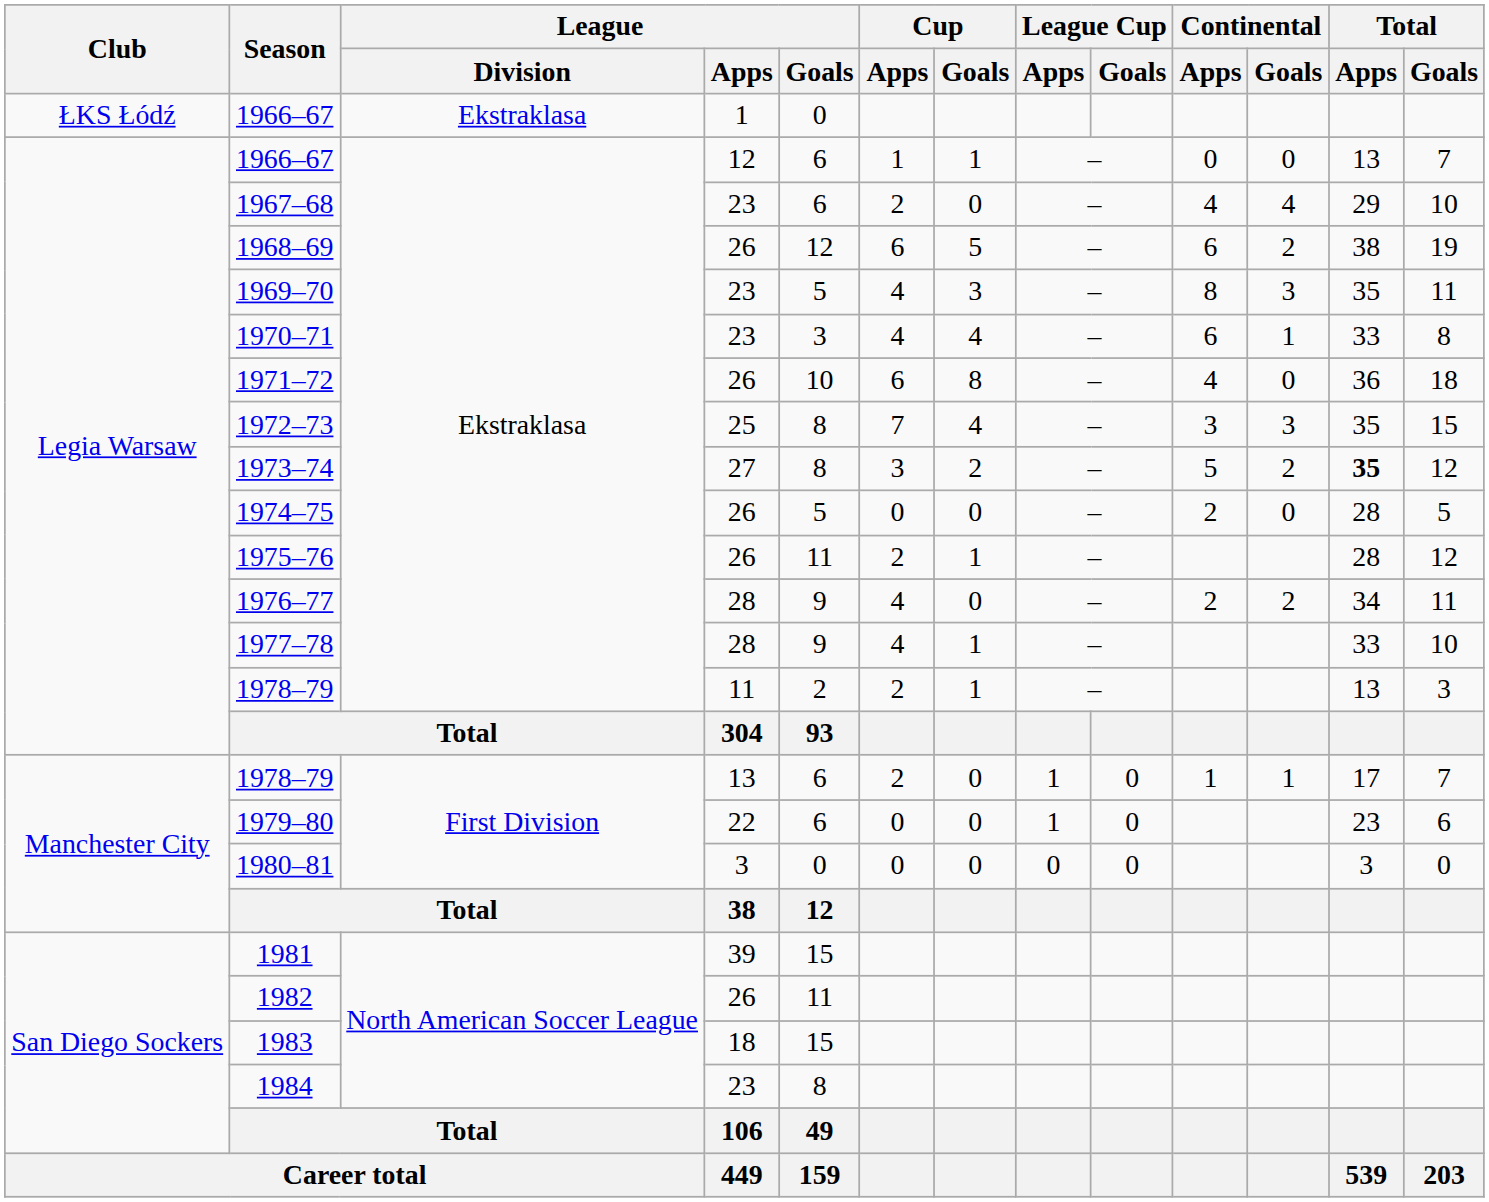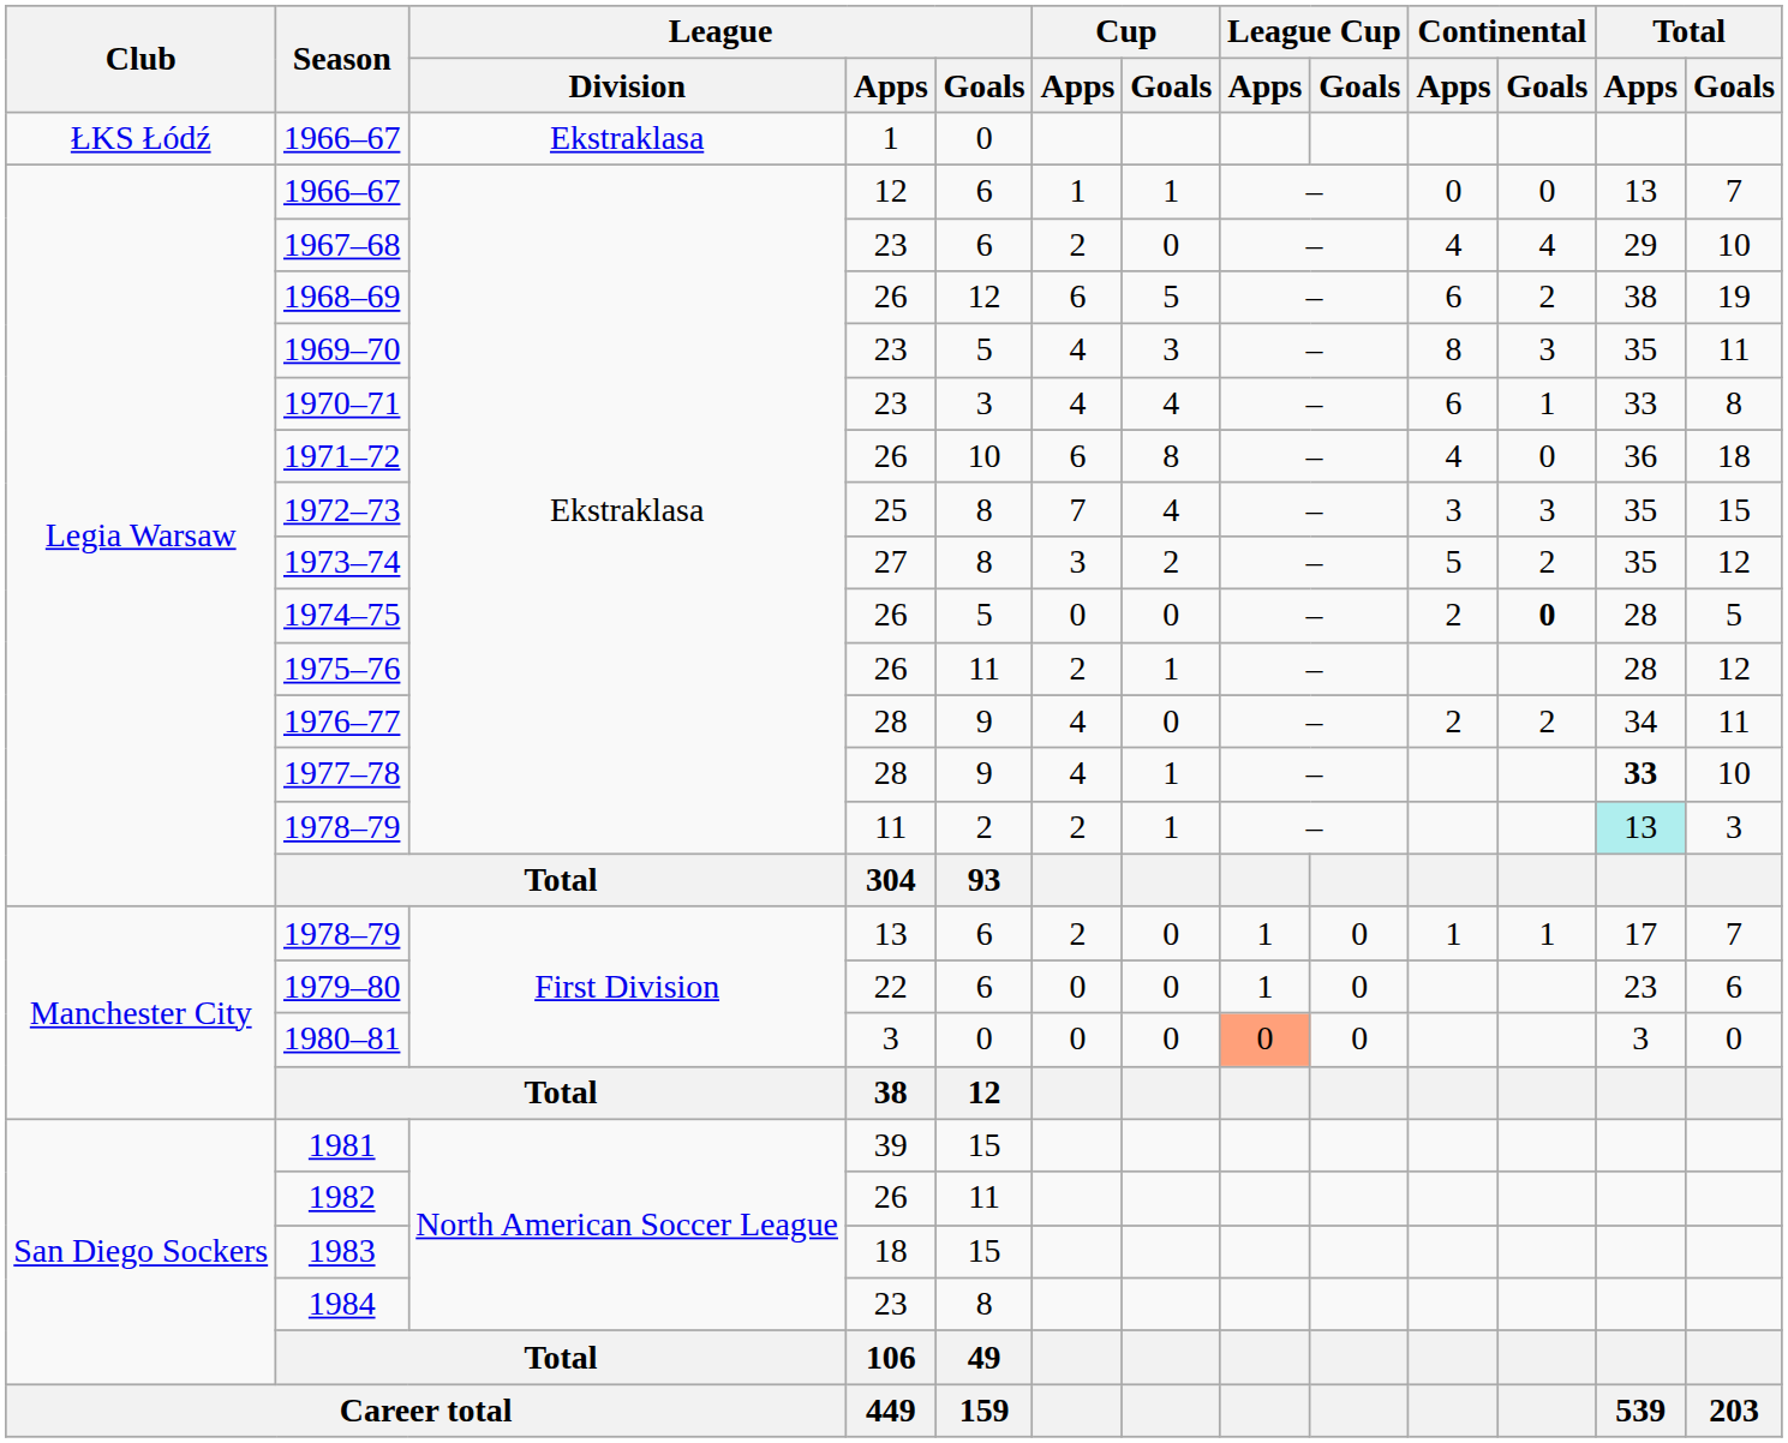1973–74 | Total / Apps: bold -> normal
1974–75 | Continental / Goals: normal -> bold
1977–78 | Total / Apps: normal -> bold
1978–79 / 11 | Total / Apps: no background -> paleturquoise background
1980–81 | League Cup / Apps: no background -> lightsalmon background
